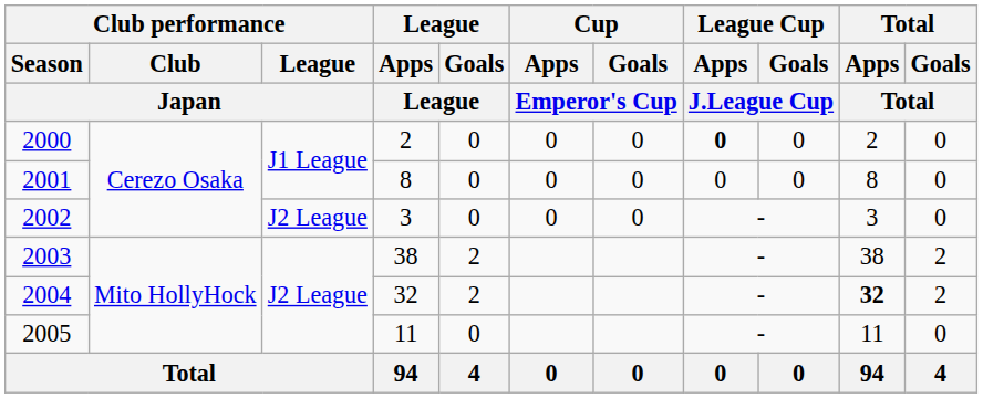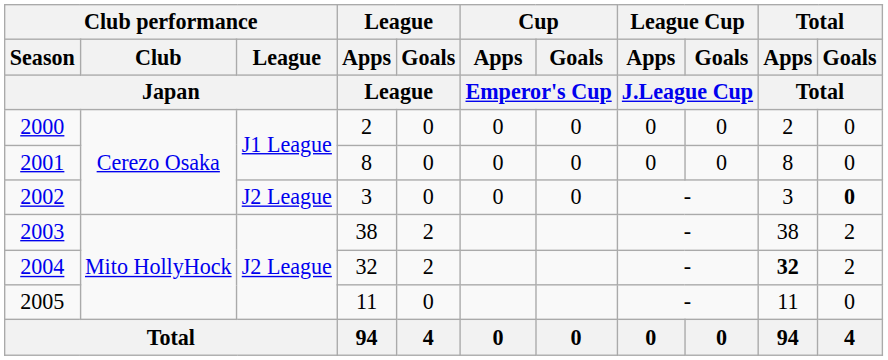2000 | League Cup / Apps / J.League Cup: bold -> normal
2002 | Total / Goals / Total: normal -> bold
